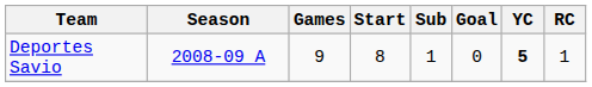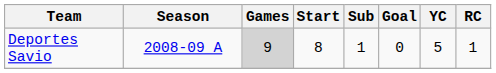Deportes Savio | Games: no background -> lightgrey background
Deportes Savio | YC: bold -> normal
